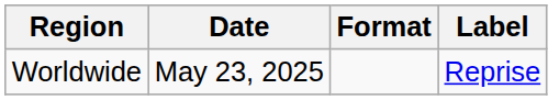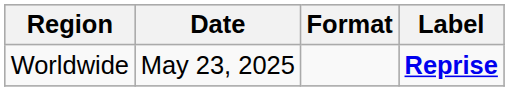Worldwide | Label: normal -> bold
